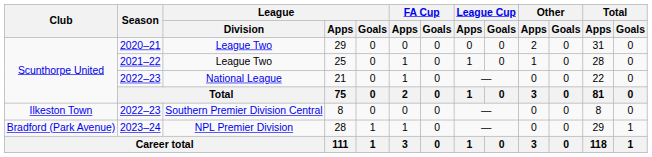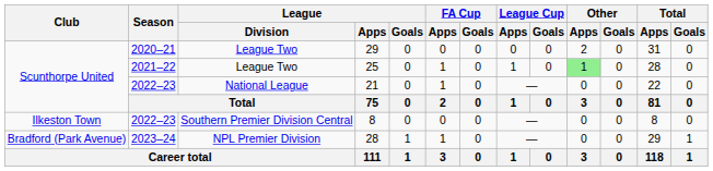25 | Other / Apps: no background -> lightgreen background
